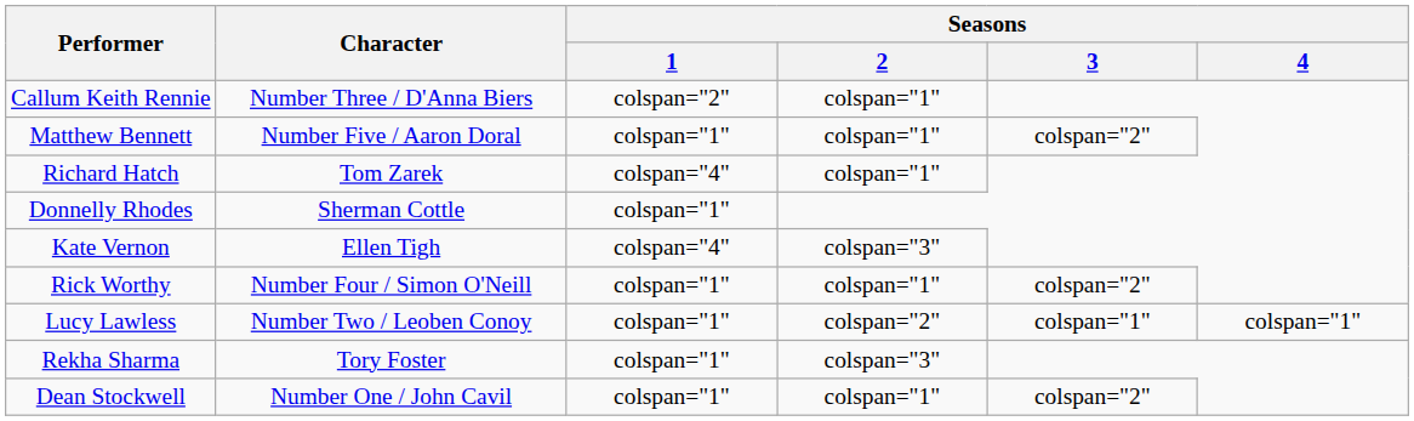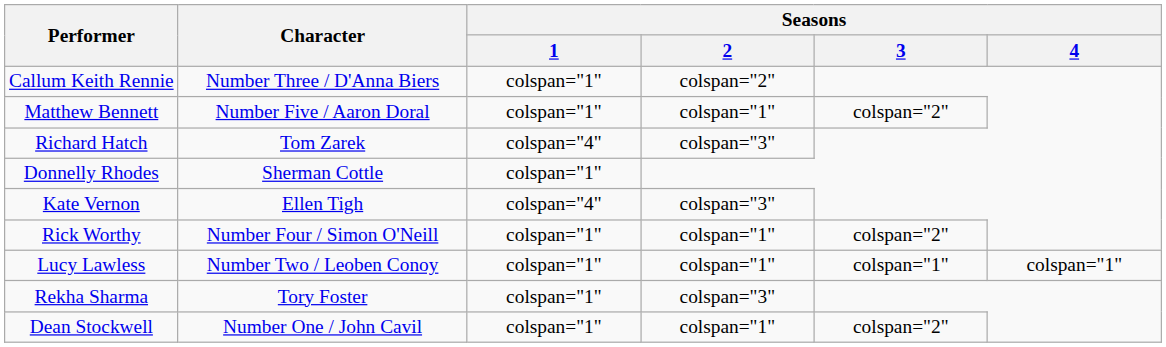Callum Keith Rennie | Seasons / 1: colspan="2" -> colspan="1"
Callum Keith Rennie | Seasons / 2: colspan="1" -> colspan="2"
Richard Hatch | Seasons / 2: colspan="1" -> colspan="3"
Lucy Lawless | Seasons / 2: colspan="2" -> colspan="1"
